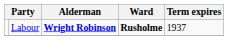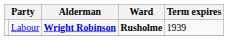Labour | Term expires: 1937 -> 1939
